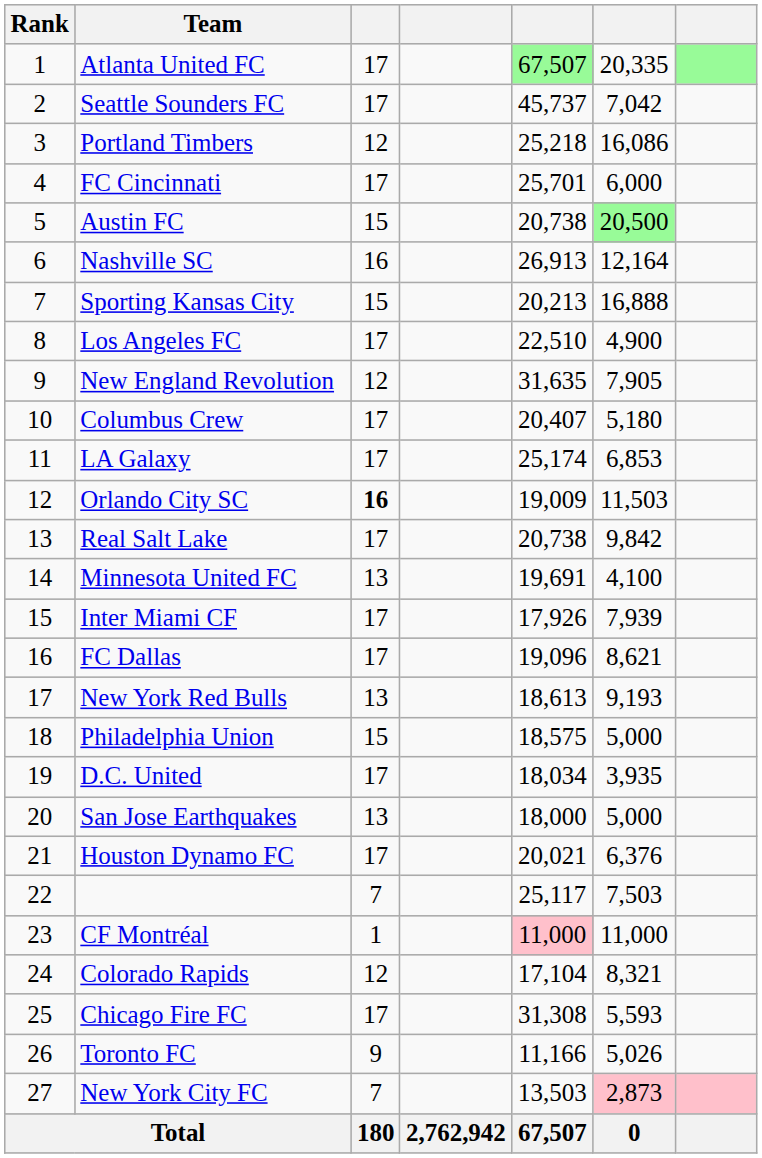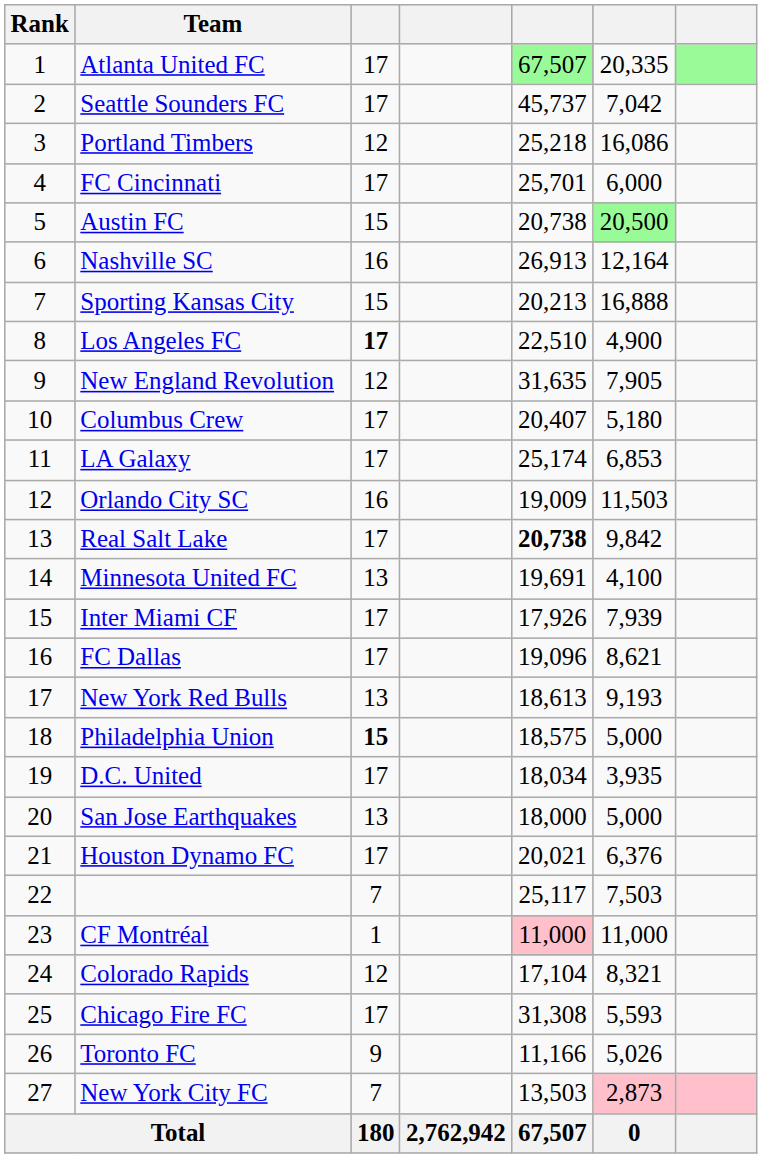Los Angeles FC | column 3: normal -> bold
Orlando City SC | column 3: bold -> normal
Real Salt Lake | column 5: normal -> bold
Philadelphia Union | column 3: normal -> bold
